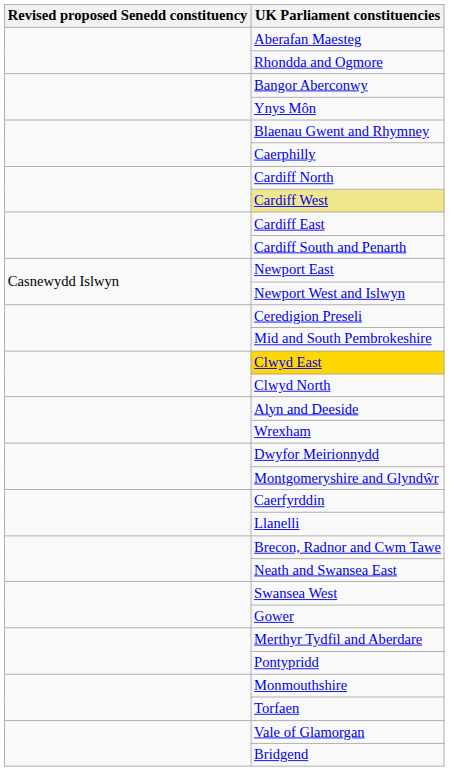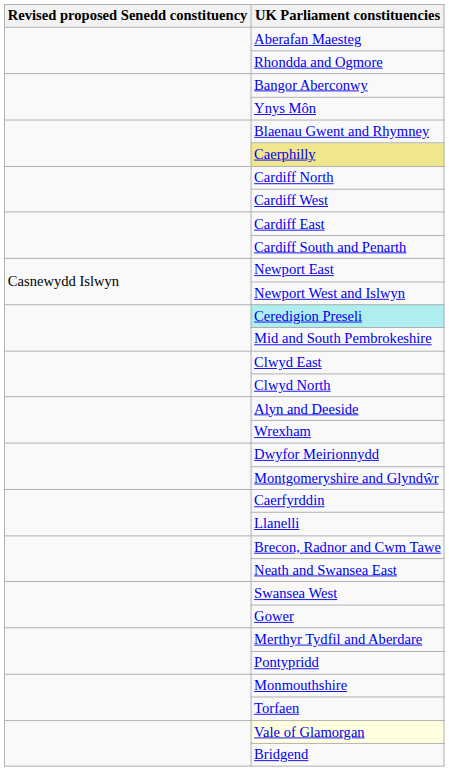Caerphilly | UK Parliament constituencies: no background -> khaki background
Cardiff West | UK Parliament constituencies: khaki background -> no background
Ceredigion Preseli | UK Parliament constituencies: no background -> paleturquoise background
Clwyd East | UK Parliament constituencies: gold background -> no background
Vale of Glamorgan | UK Parliament constituencies: no background -> lightyellow background
